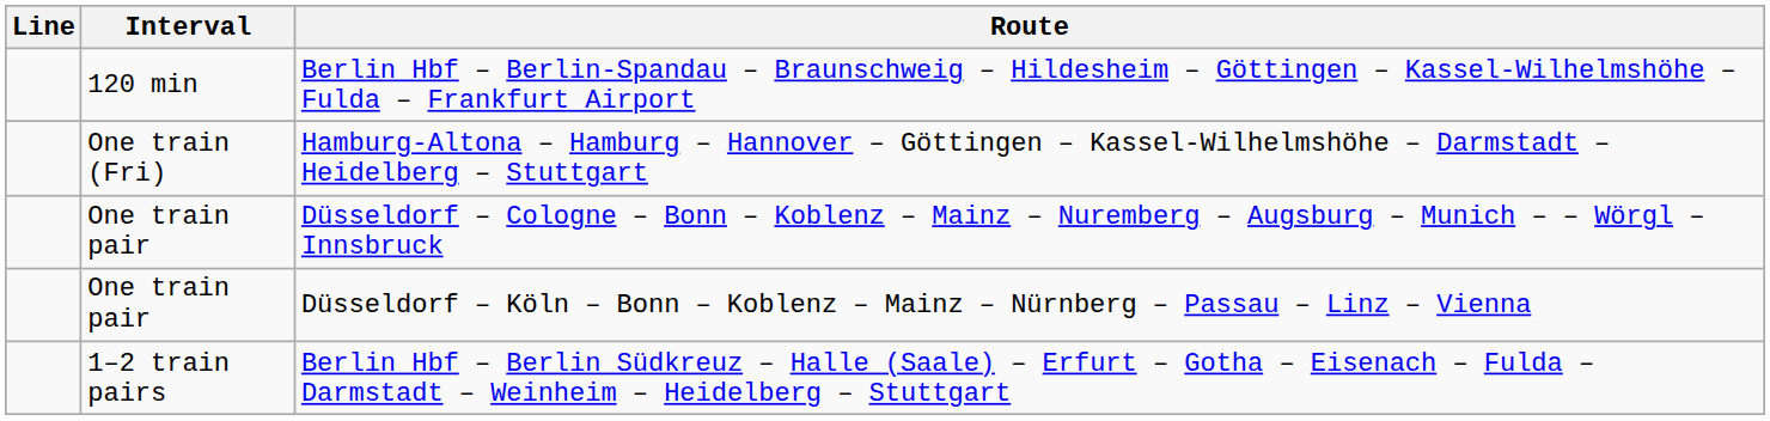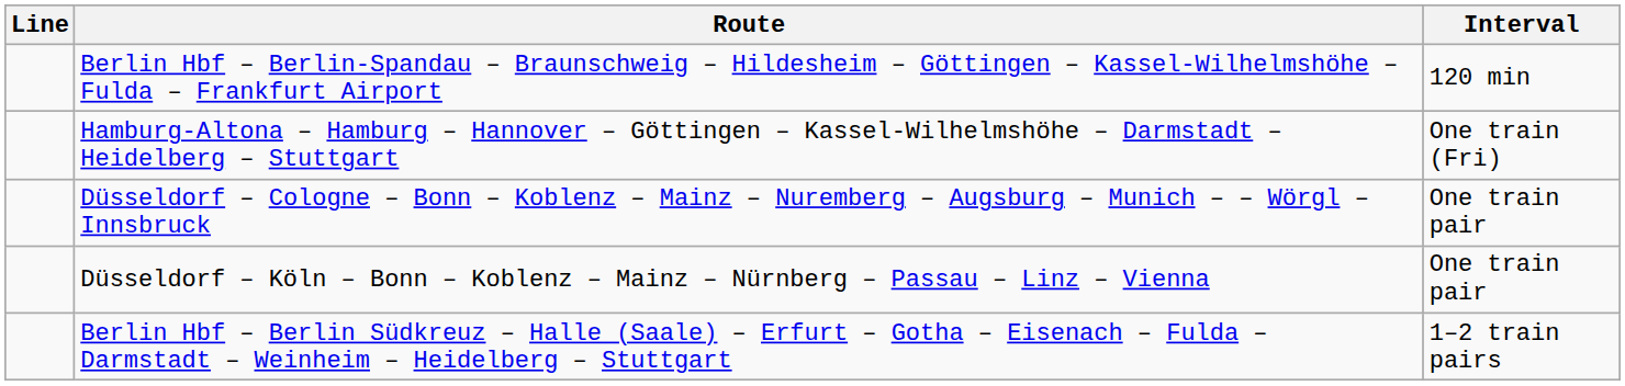columns swapped: Route <-> Interval
